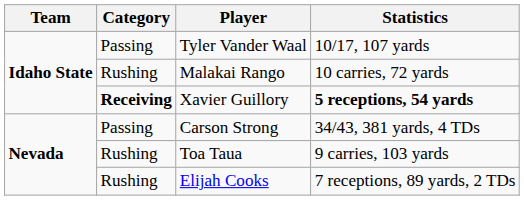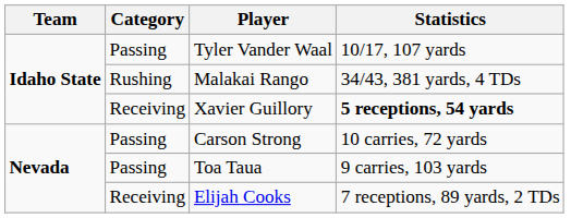Malakai Rango | Statistics: 10 carries, 72 yards -> 34/43, 381 yards, 4 TDs
Xavier Guillory | Category: bold -> normal
Carson Strong | Statistics: 34/43, 381 yards, 4 TDs -> 10 carries, 72 yards
Toa Taua | Category: Rushing -> Passing
Elijah Cooks | Category: Rushing -> Receiving
